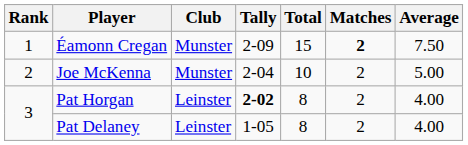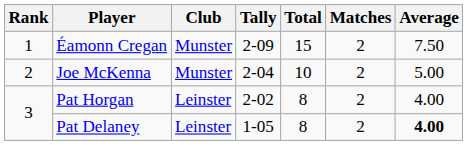Éamonn Cregan | Matches: bold -> normal
Pat Horgan | Tally: bold -> normal
Pat Delaney | Average: normal -> bold
